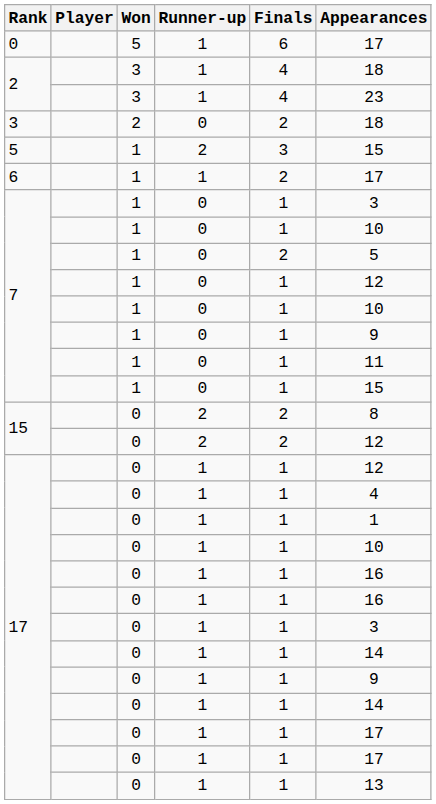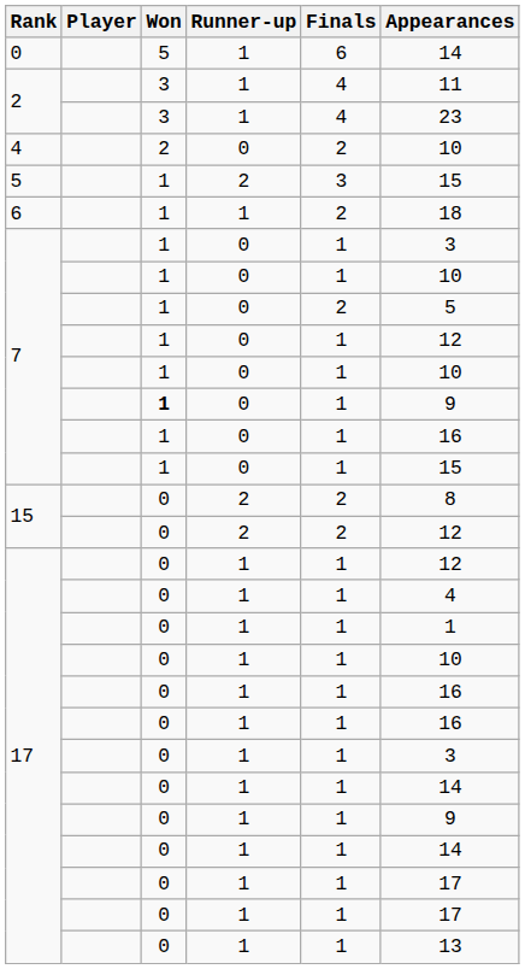row 2 | Appearances: 17 -> 14
row 3 | Appearances: 18 -> 11
row 5 | Rank: 3 -> 4
row 5 | Appearances: 18 -> 10
row 7 | Appearances: 17 -> 18
row 13 | Won: normal -> bold
row 14 | Appearances: 11 -> 16
